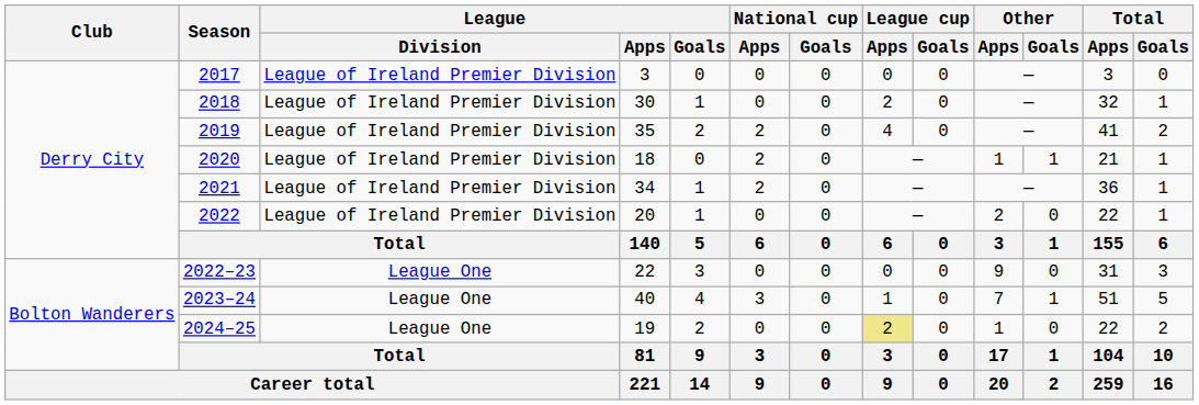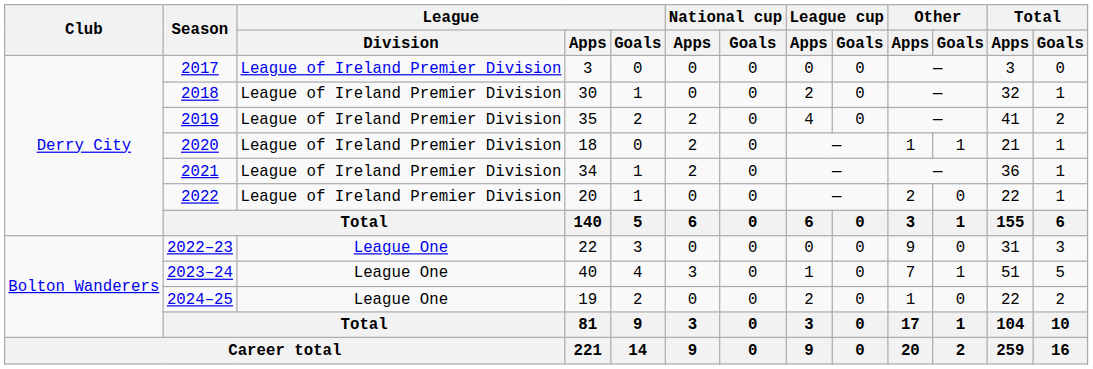2024–25 | League cup / Apps: khaki background -> no background
